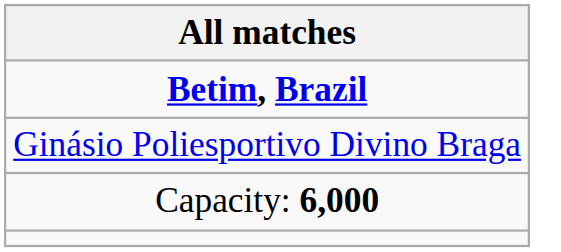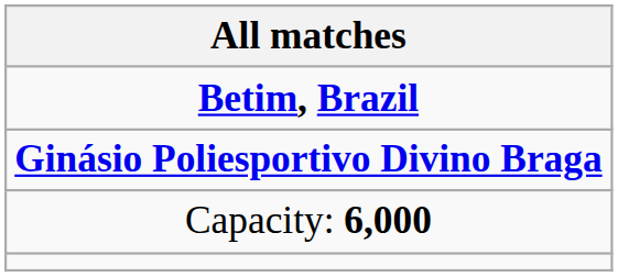row 3 | column 1: normal -> bold
